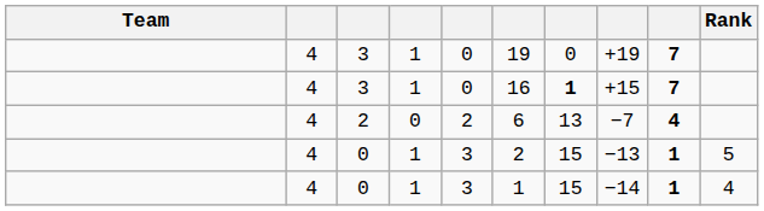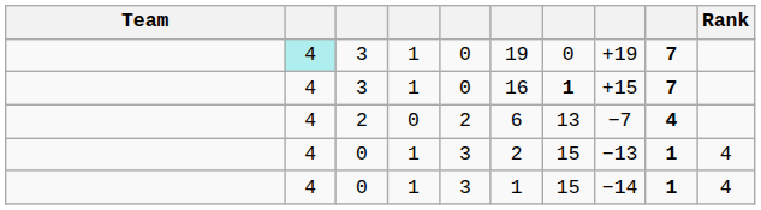row 2 | column 2: no background -> paleturquoise background
row 5 | Rank: 5 -> 4
